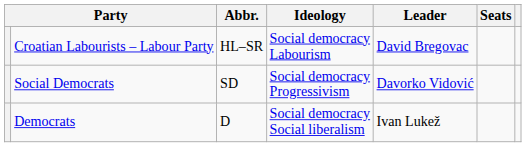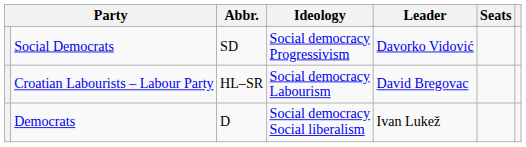rows swapped: Social Democrats <-> Croatian Labourists – Labour Party
